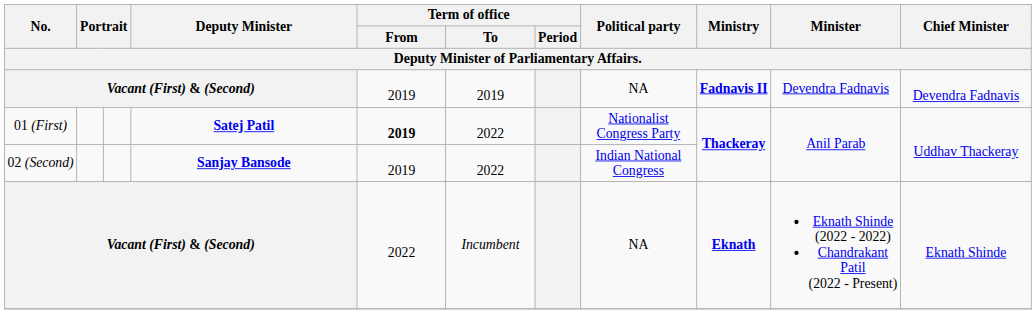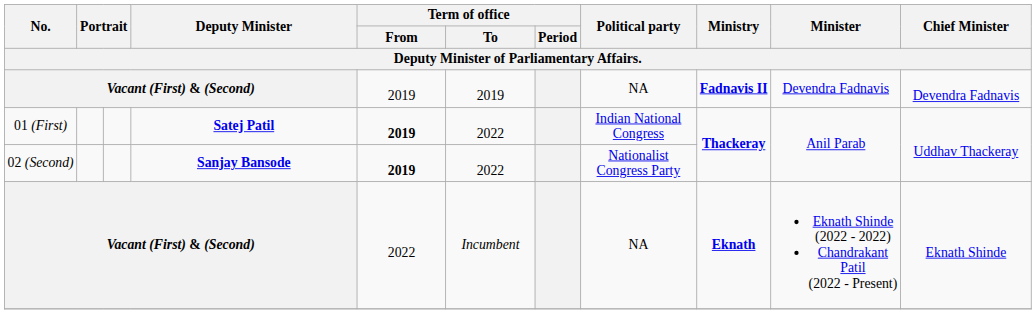01 (First) | Political party: Nationalist Congress Party -> Indian National Congress
02 (Second) | Term of office / From: normal -> bold
02 (Second) | Political party: Indian National Congress -> Nationalist Congress Party
